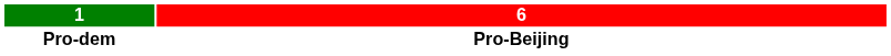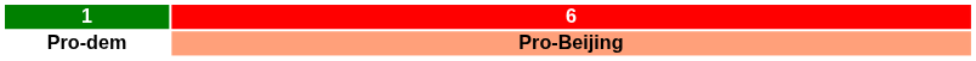Pro-dem | 6: no background -> lightsalmon background
